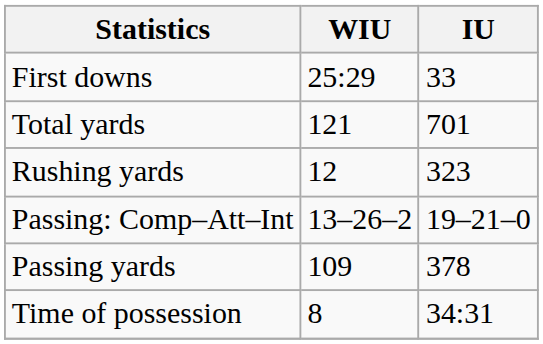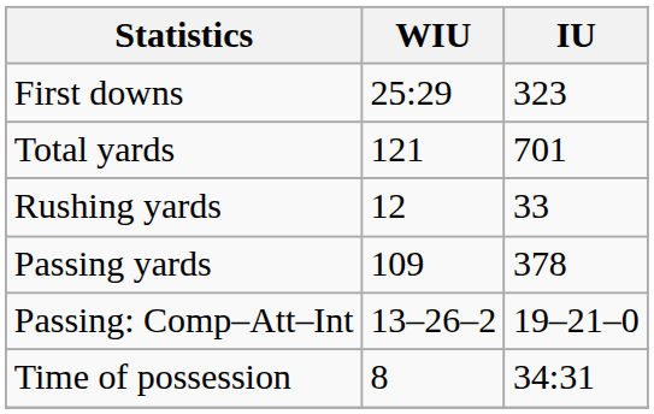First downs | IU: 33 -> 323
Rushing yards | IU: 323 -> 33
rows swapped: Passing yards <-> Passing: Comp–Att–Int
